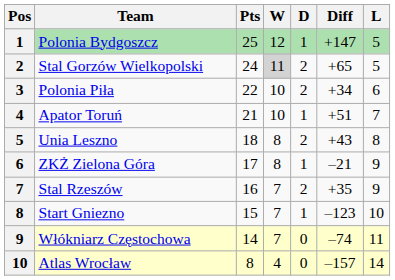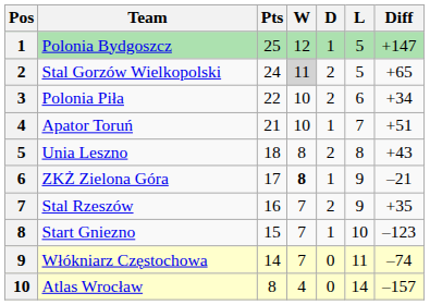columns swapped: L <-> Diff
ZKŻ Zielona Góra | W: normal -> bold
